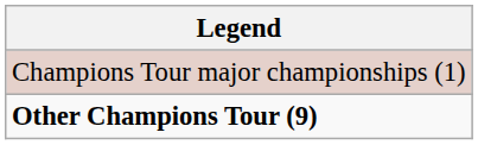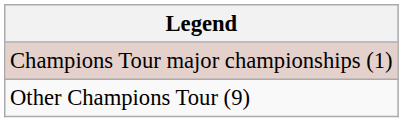row 3 | column 1: bold -> normal
